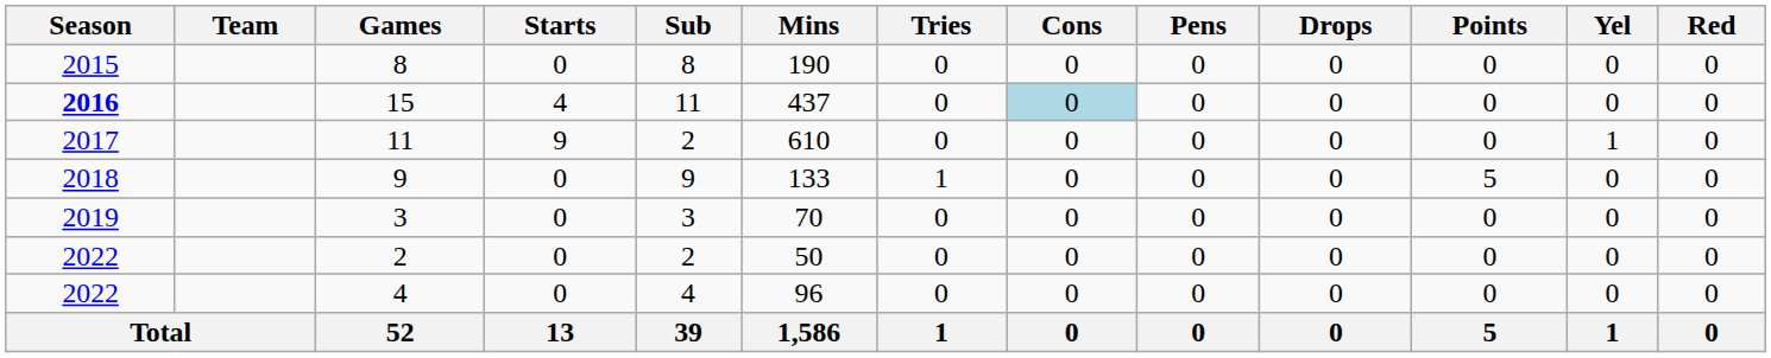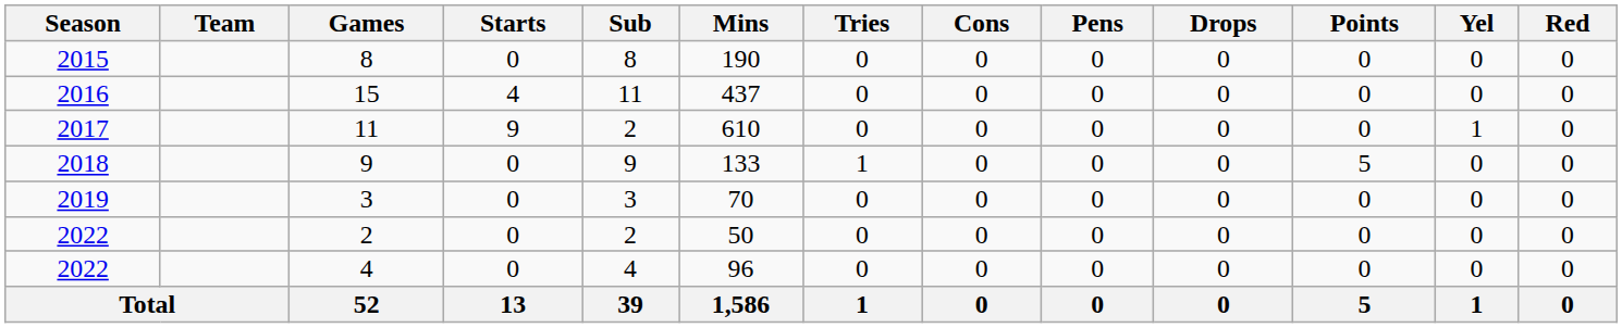15 | Season: bold -> normal
15 | Cons: lightblue background -> no background
